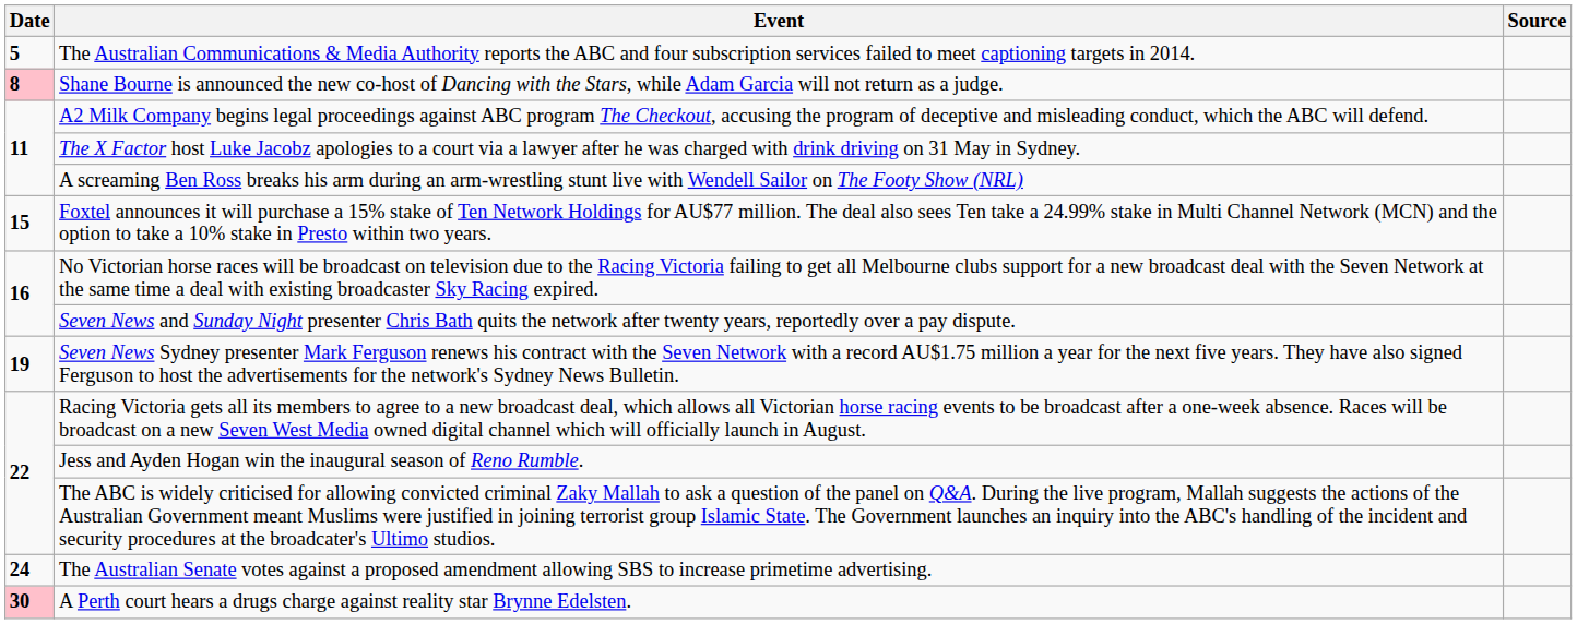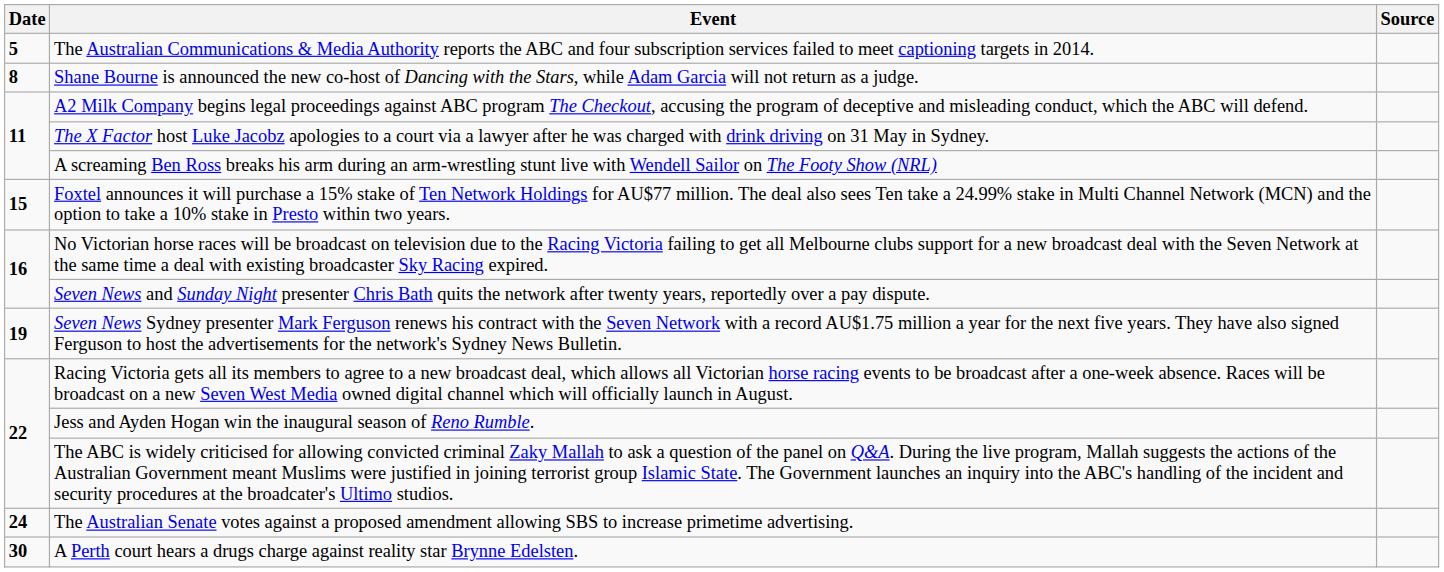row 3 | Date: pink background -> no background
row 15 | Date: pink background -> no background
